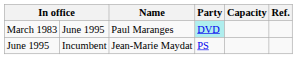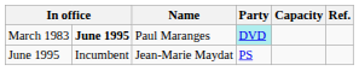March 1983 | column 2: normal -> bold
